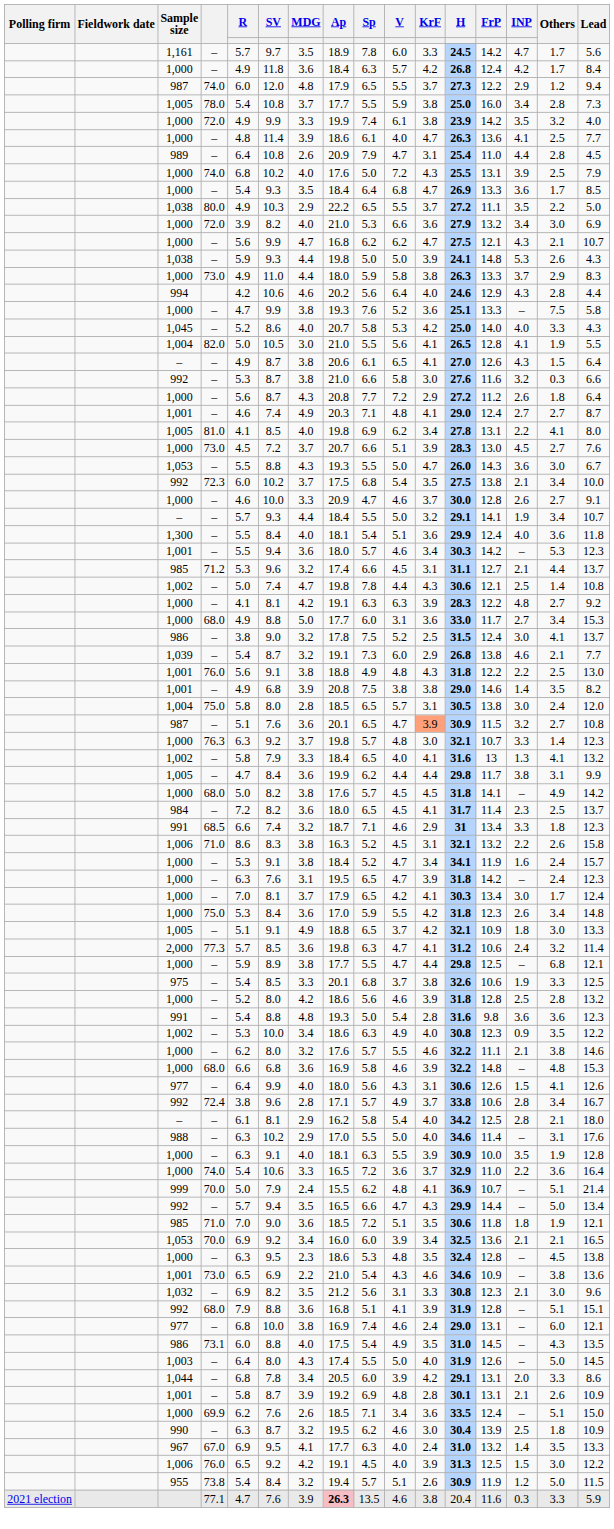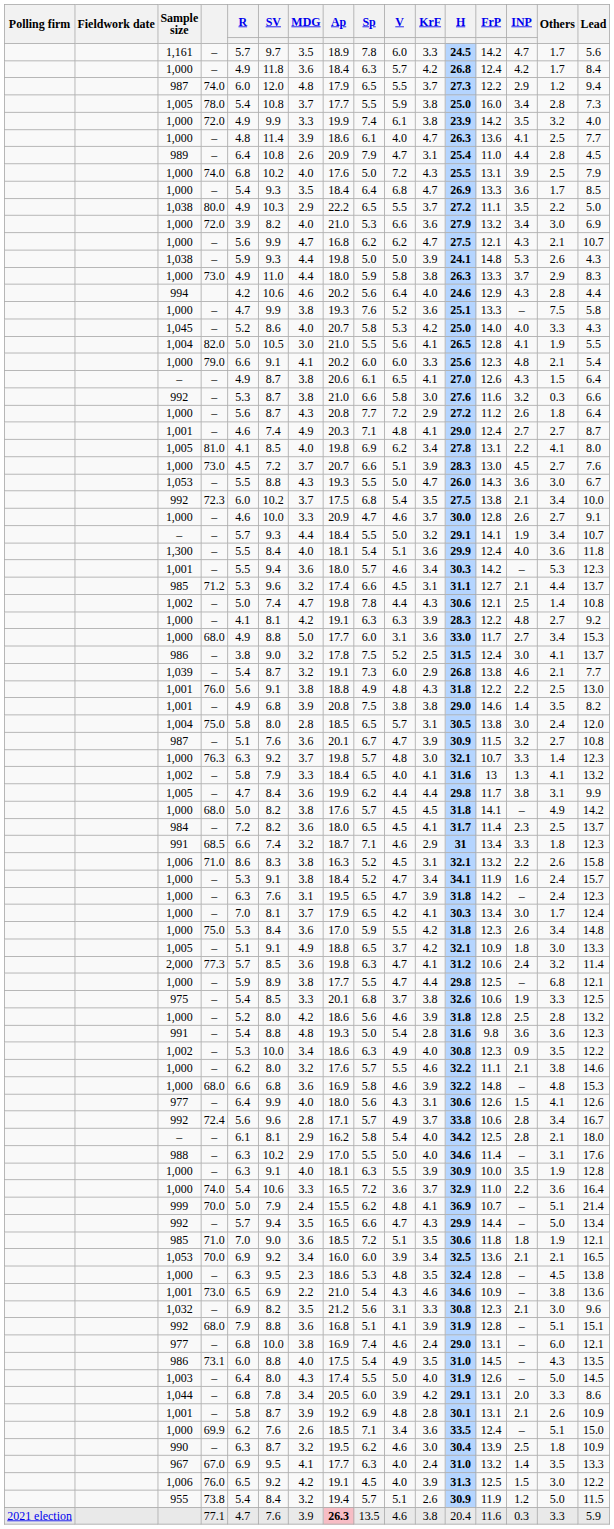+ row: 1,000 | 79.0 | 6.6 | 9.1 | 4.1 | 20.2 | 6.0 | 6.0 | 3.3 | 25.6 | 12.3 | 4.8 | 2.1 | 5.4
987 / – | Sp: 6.5 -> 6.7
987 / – | KrF: lightsalmon background -> no background
992 / 72.4 | R: 3.8 -> 5.6
